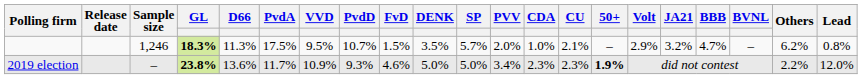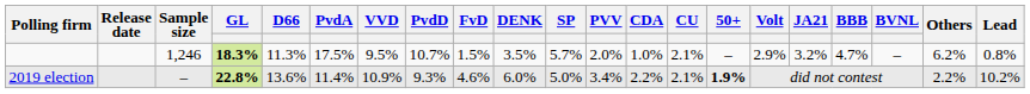2019 election | GL: 23.8% -> 22.8%
2019 election | PvdA: 11.7% -> 11.4%
2019 election | DENK: 5.0% -> 6.0%
2019 election | CDA: 2.3% -> 2.2%
2019 election | CU: 2.3% -> 2.1%
2019 election | Lead: 12.0% -> 10.2%
